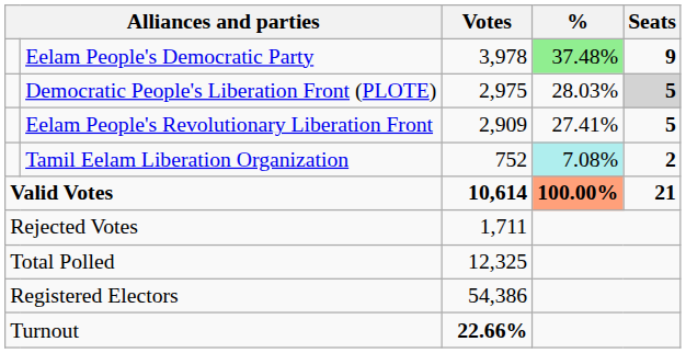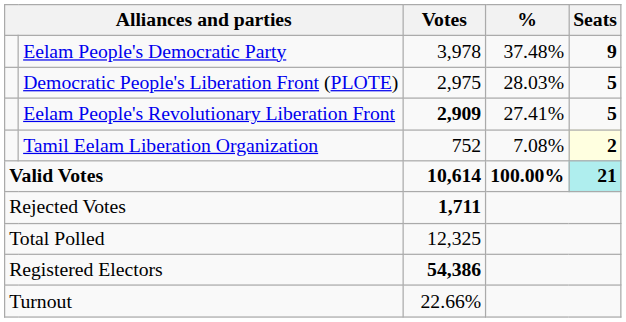Eelam People's Democratic Party | %: lightgreen background -> no background
Democratic People's Liberation Front (PLOTE) | Seats: lightgrey background -> no background
Eelam People's Revolutionary Liberation Front | Votes: normal -> bold
Tamil Eelam Liberation Organization | %: paleturquoise background -> no background
Tamil Eelam Liberation Organization | Seats: no background -> lightyellow background
Valid Votes | %: lightsalmon background -> no background
Valid Votes | Seats: no background -> paleturquoise background
Rejected Votes | Votes: normal -> bold
Registered Electors | Votes: normal -> bold
Turnout | Votes: bold -> normal
